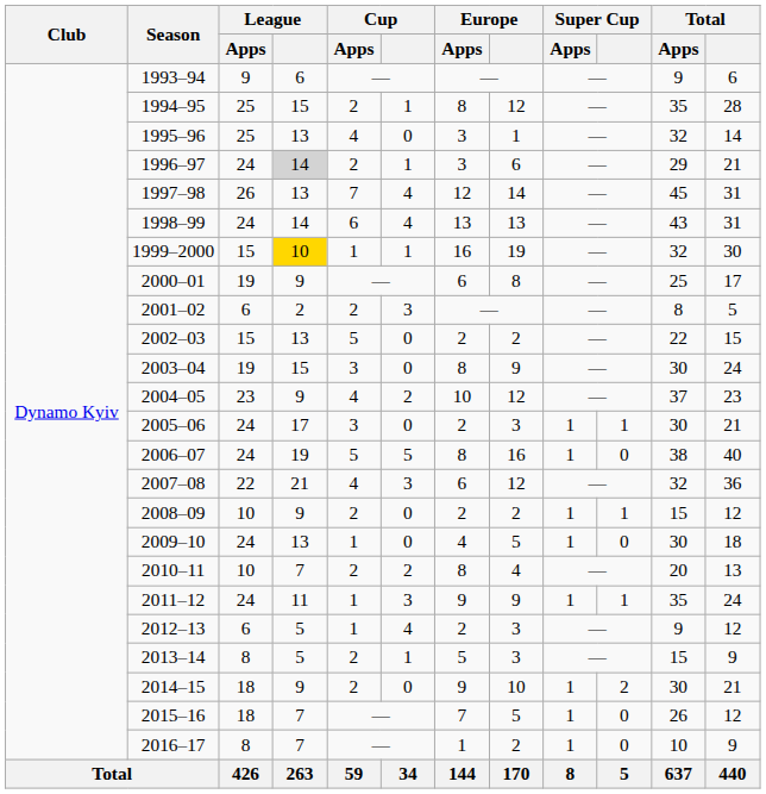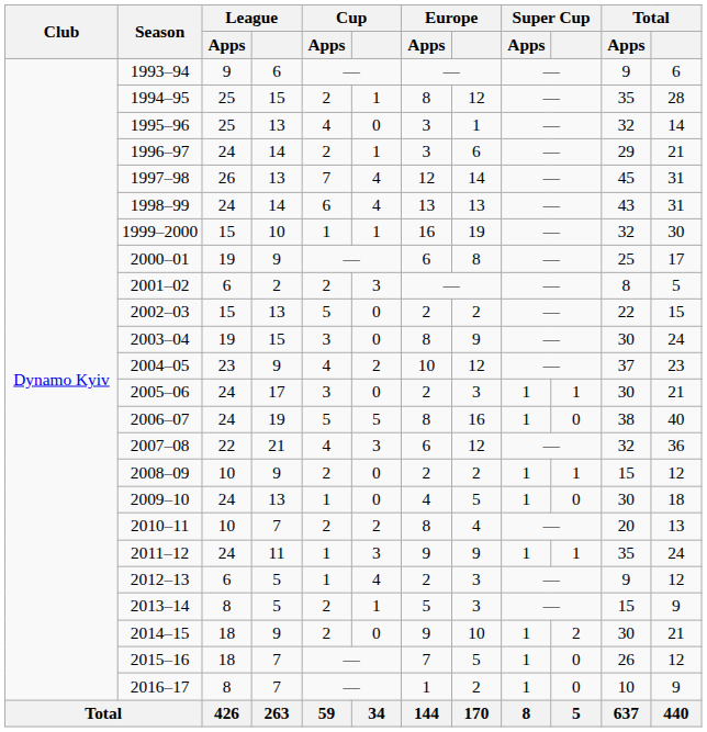1996–97 | League: lightgrey background -> no background
1999–2000 | League: gold background -> no background
